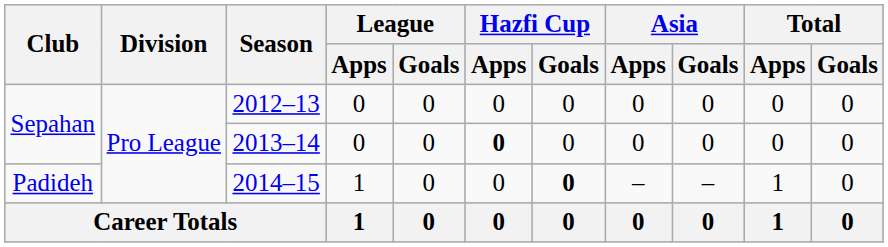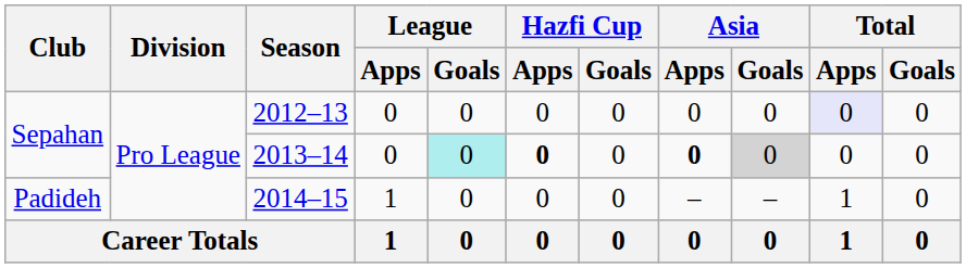2012–13 | Total / Apps: no background -> lavender background
2013–14 | League / Goals: no background -> paleturquoise background
2013–14 | Asia / Apps: normal -> bold
2013–14 | Asia / Goals: no background -> lightgrey background
2014–15 | Hazfi Cup / Goals: bold -> normal
